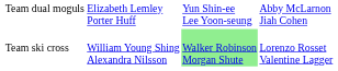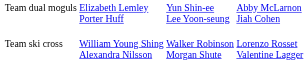Team ski cross | column 3: lightgreen background -> no background
